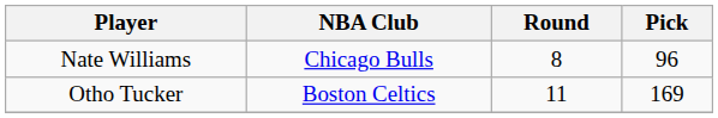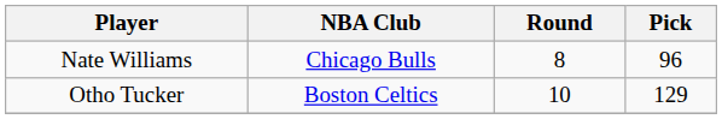Otho Tucker | Round: 11 -> 10
Otho Tucker | Pick: 169 -> 129
